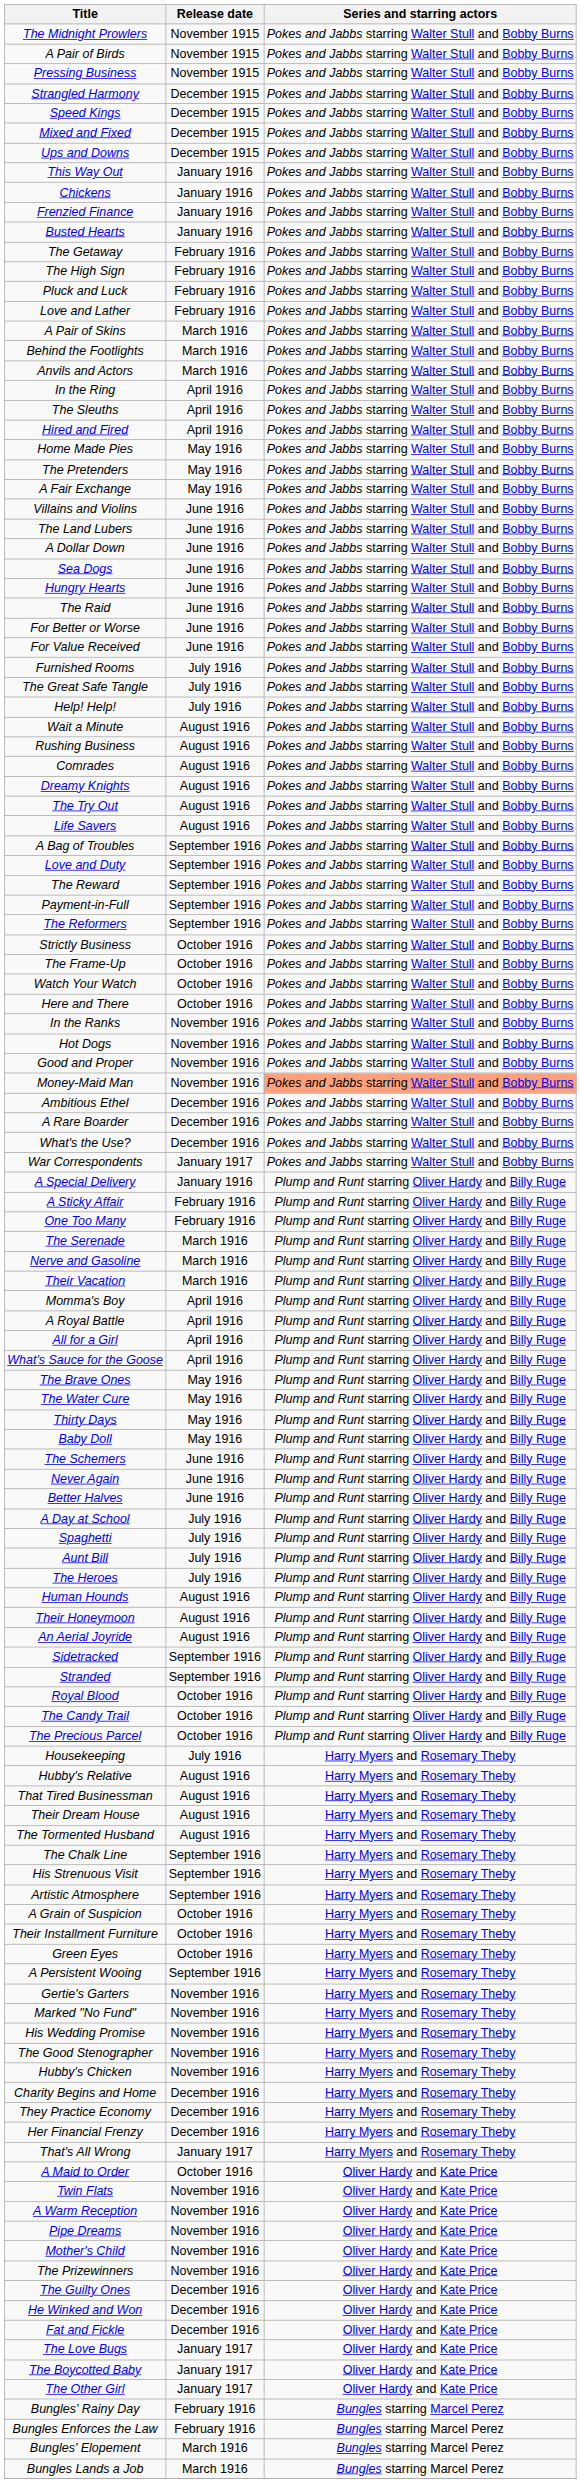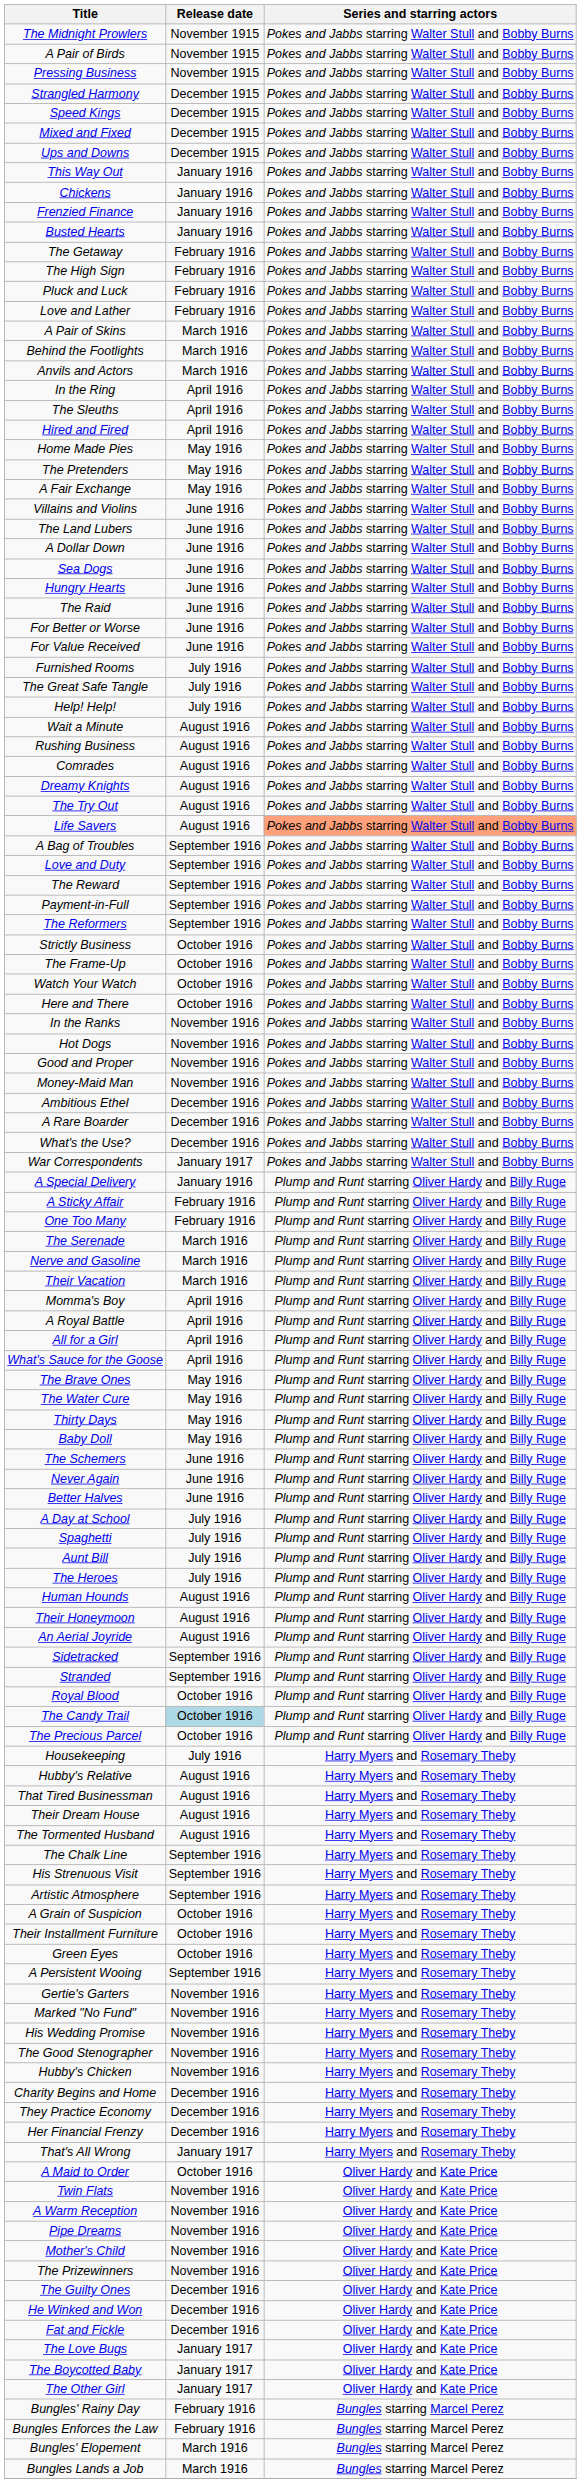Life Savers | Series and starring actors: no background -> lightsalmon background
Money-Maid Man | Series and starring actors: lightsalmon background -> no background
The Candy Trail | Release date: no background -> lightblue background
